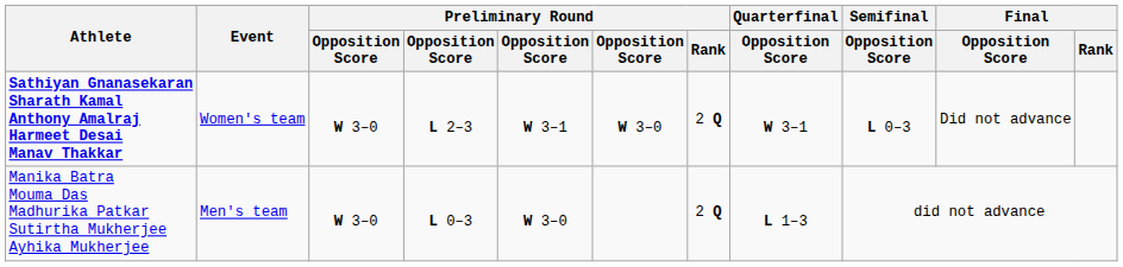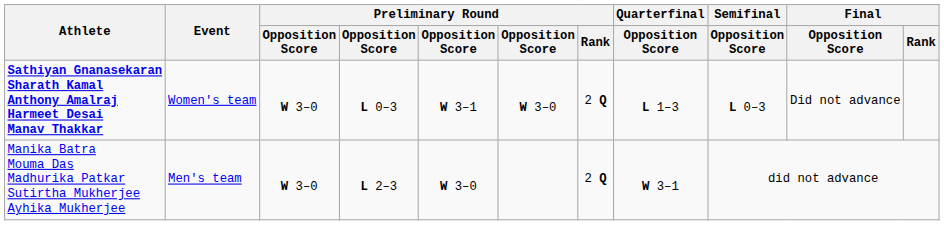row 3 | column 4: L 2–3 -> L 0–3
row 3 | Quarterfinal / Opposition Score: W 3–1 -> L 1–3
row 4 | column 4: L 0–3 -> L 2–3
row 4 | Quarterfinal / Opposition Score: L 1–3 -> W 3–1
